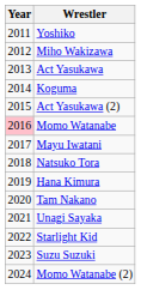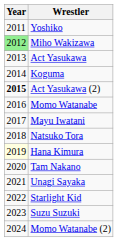Miho Wakizawa | Year: no background -> lightgreen background
Act Yasukawa (2) | Year: normal -> bold
Momo Watanabe | Year: pink background -> no background
Hana Kimura | Year: no background -> lightyellow background
